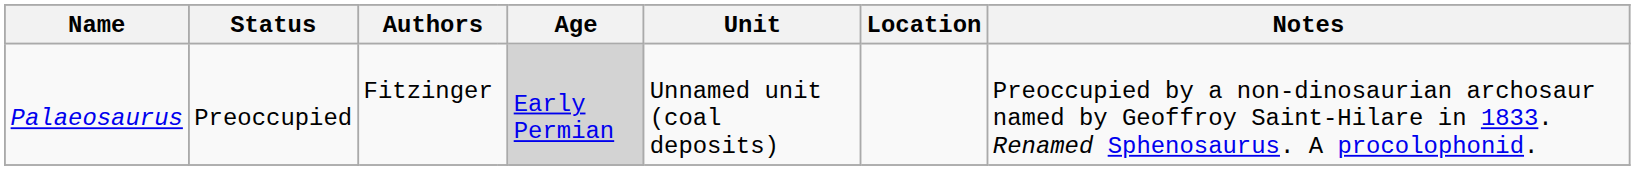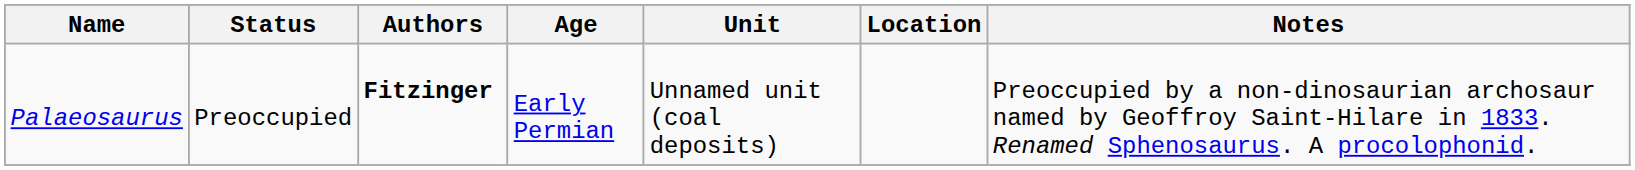Palaeosaurus | column 3: normal -> bold
Palaeosaurus | Age: lightgrey background -> no background
